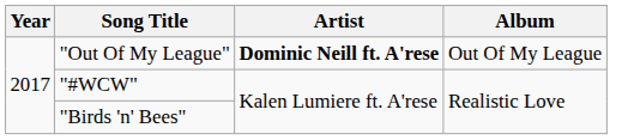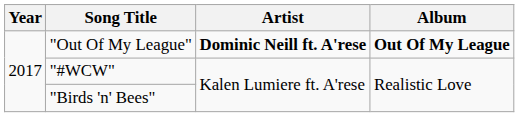"Out Of My League" | Album: normal -> bold
